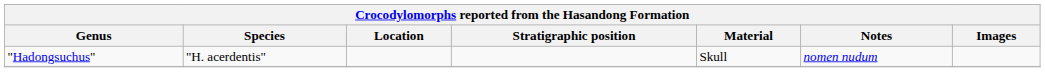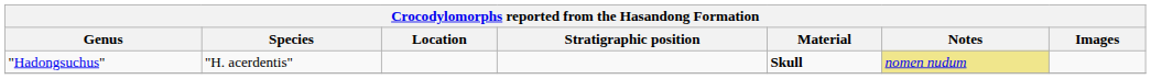"Hadongsuchus" | Material: normal -> bold
"Hadongsuchus" | Notes: no background -> khaki background
